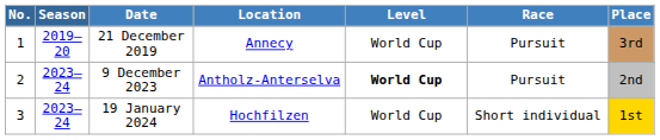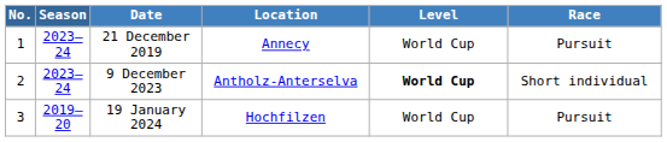- column: Place | 3rd | 2nd | 1st
21 December 2019 | Season: 2019–20 -> 2023–24
9 December 2023 | Race: Pursuit -> Short individual
19 January 2024 | Season: 2023–24 -> 2019–20
19 January 2024 | Race: Short individual -> Pursuit
